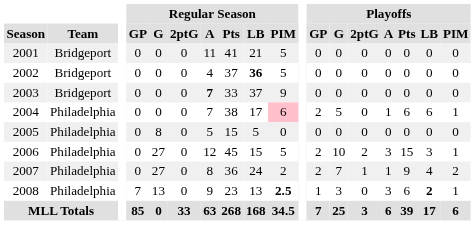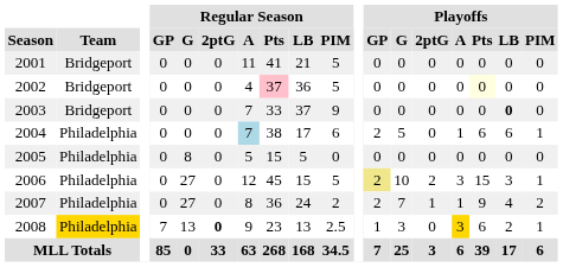2002 | Regular Season / Pts: no background -> pink background
2002 | Regular Season / LB: bold -> normal
2002 | Playoffs / Pts: no background -> lightyellow background
2003 | Regular Season / A: bold -> normal
2003 | Playoffs / LB: normal -> bold
2004 | Regular Season / A: no background -> lightblue background
2004 | Regular Season / PIM: pink background -> no background
2006 | Playoffs / GP: no background -> khaki background
2008 | Team: no background -> gold background
2008 | Regular Season / 2ptG: normal -> bold
2008 | Regular Season / PIM: bold -> normal
2008 | Playoffs / A: no background -> gold background
2008 | Playoffs / LB: bold -> normal
